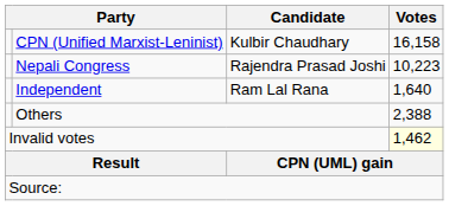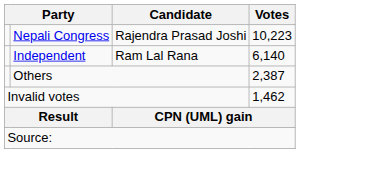- row: CPN (Unified Marxist-Leninist) | Kulbir Chaudhary | 16,158
Independent | Votes: 1,640 -> 6,140
Others | Votes: 2,388 -> 2,387
Invalid votes | Votes: lightyellow background -> no background
